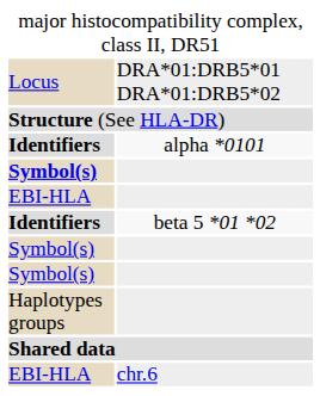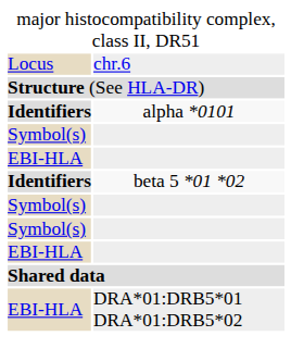row 2 | column 2: DRA*01:DRB5*01 DRA*01:DRB5*02 -> chr.6
row 5 | column 1: bold -> normal
row 10 | column 1: Haplotypes groups -> EBI-HLA
row 12 | column 2: chr.6 -> DRA*01:DRB5*01 DRA*01:DRB5*02
